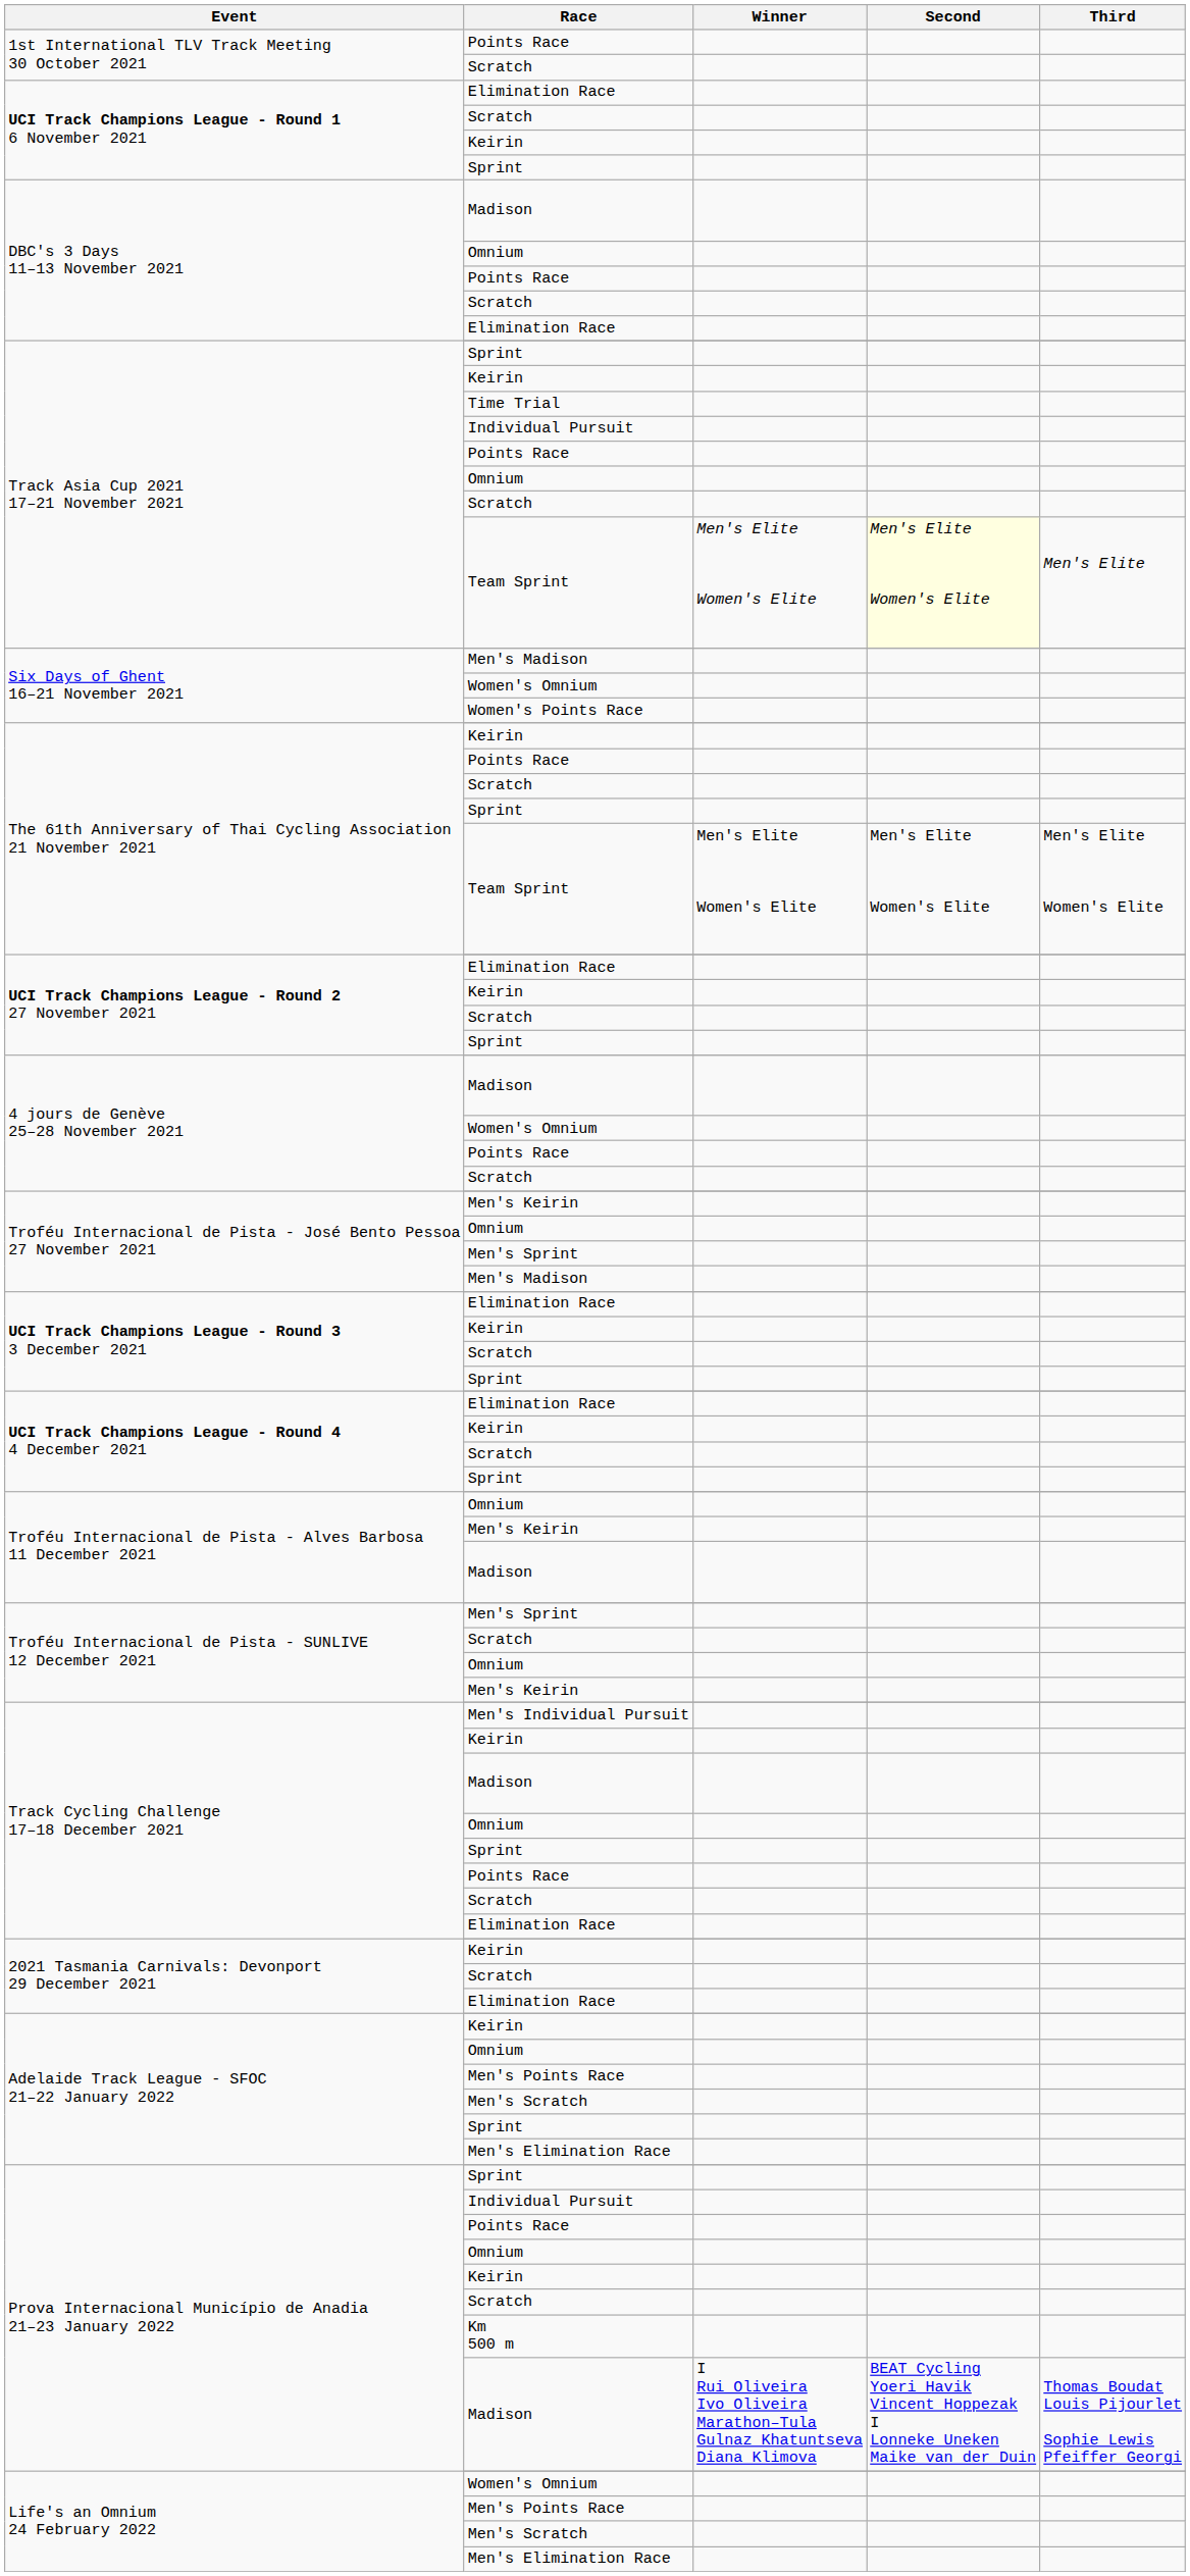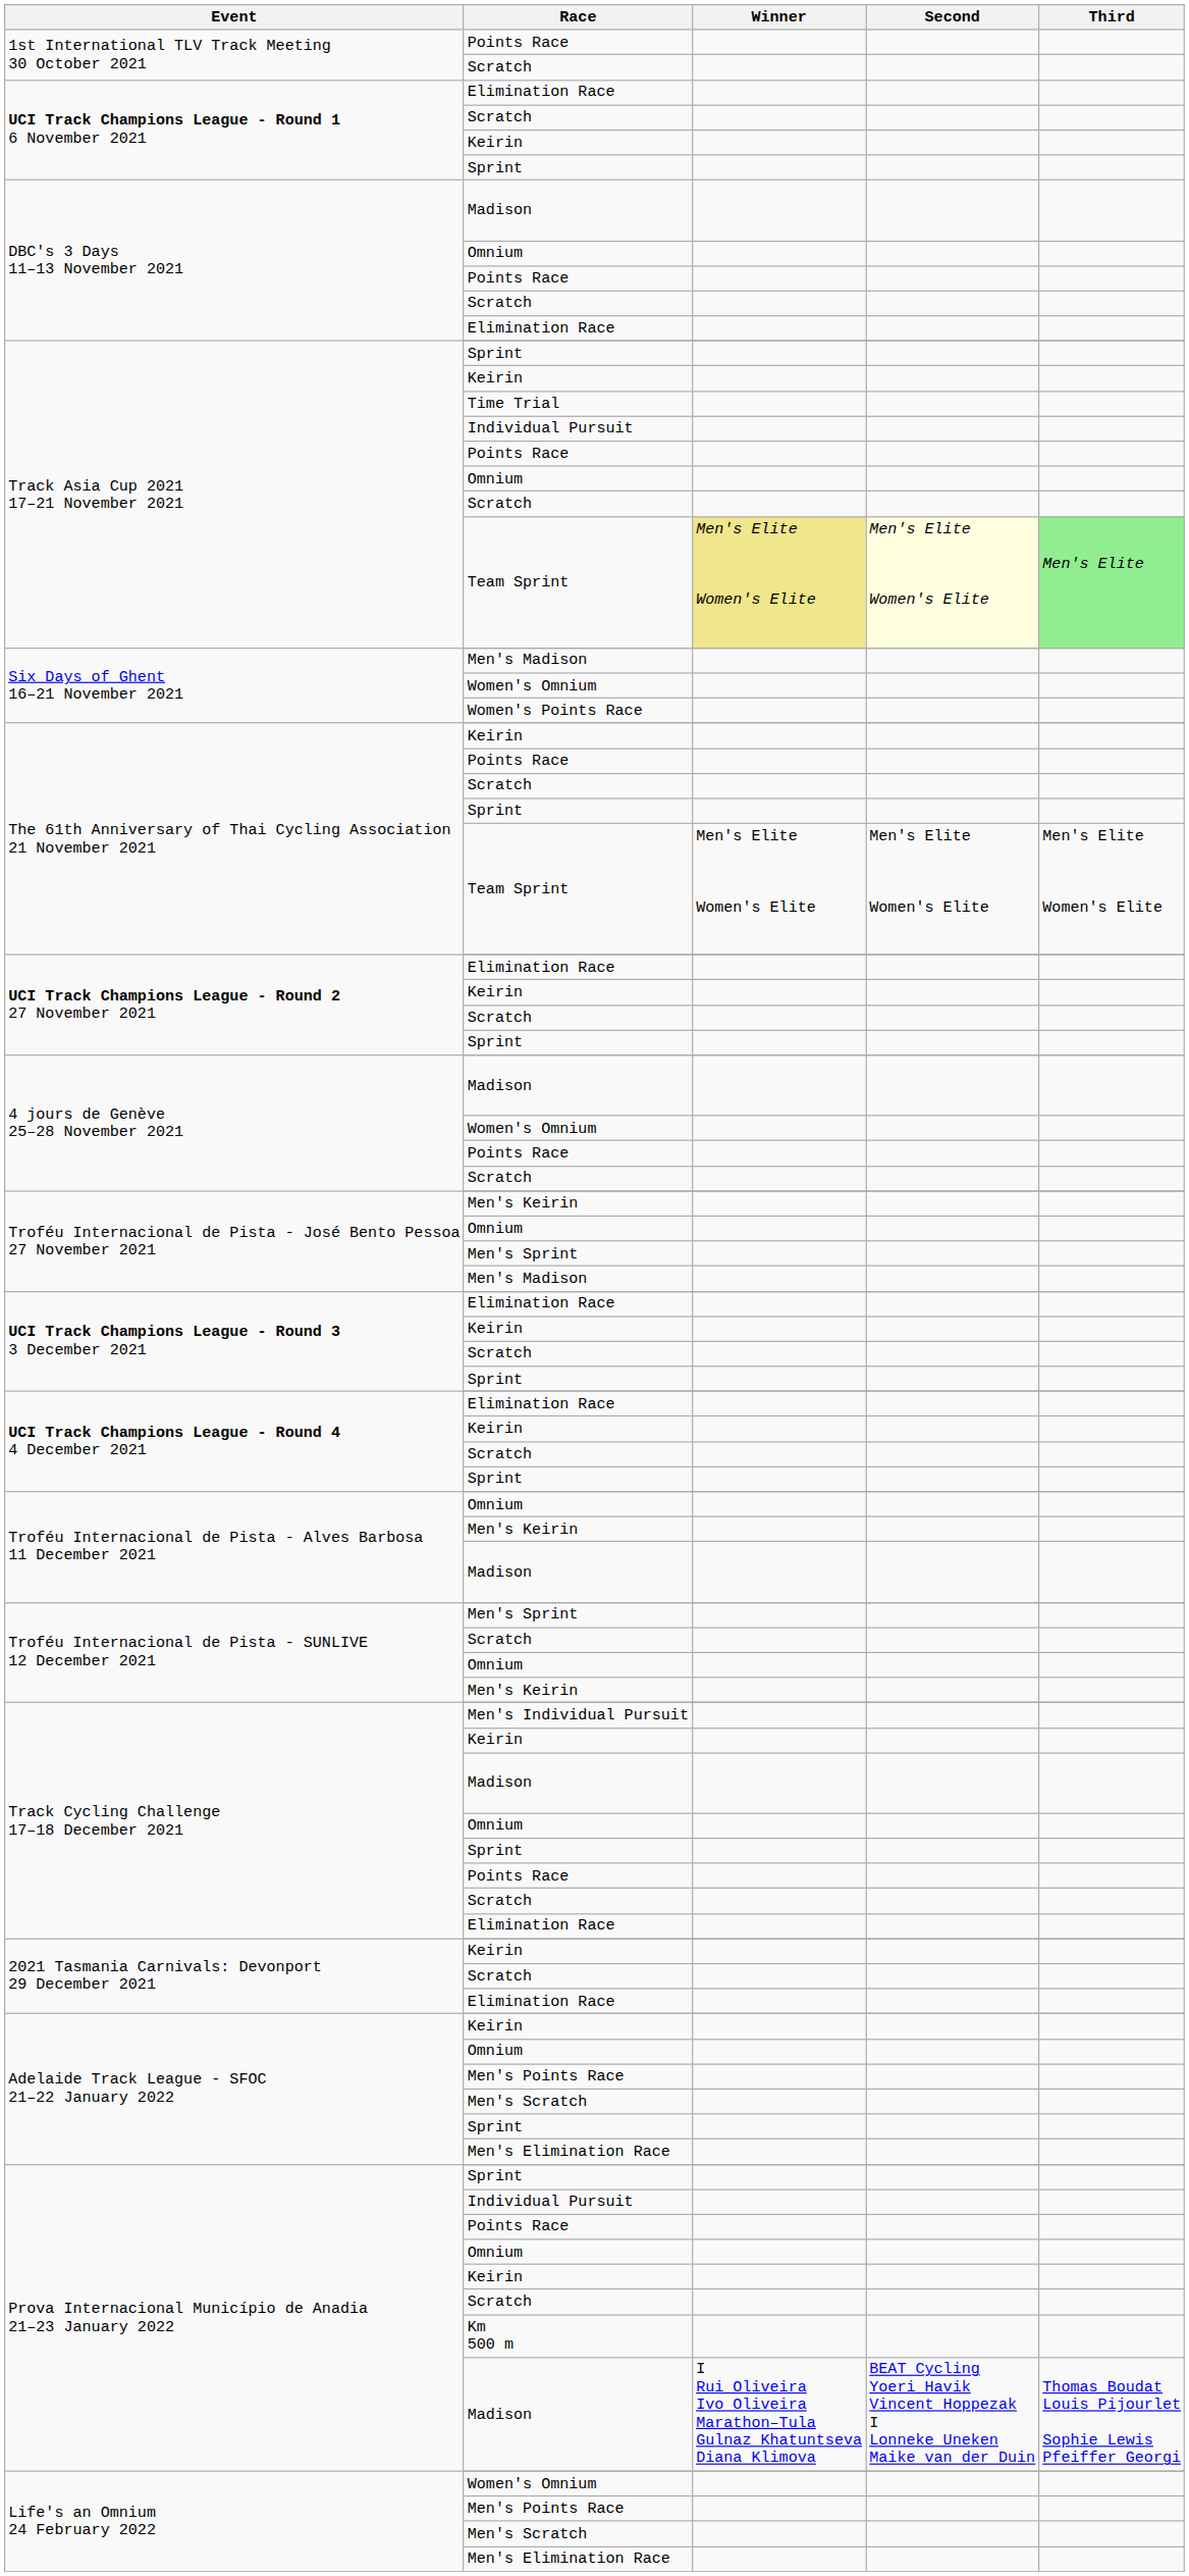Track Asia Cup 2021 17–21 November 2021 / Team Sprint | Winner: no background -> khaki background
Track Asia Cup 2021 17–21 November 2021 / Team Sprint | Third: no background -> lightgreen background
